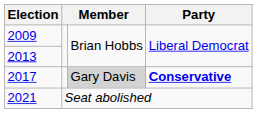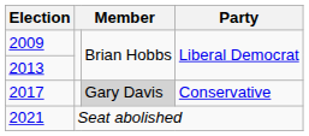2017 | Party: bold -> normal
